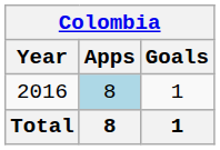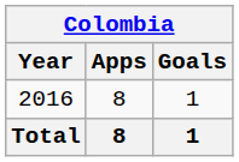2016 | Apps: lightblue background -> no background
